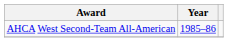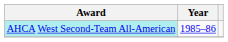row 2 | Award: no background -> paleturquoise background
